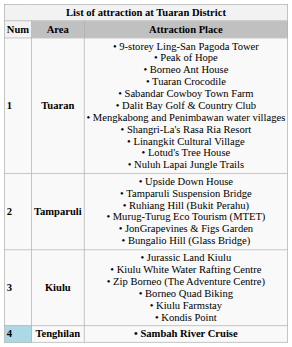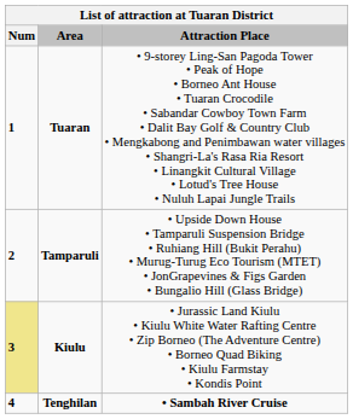Kiulu | Num: no background -> khaki background
Tenghilan | Num: lightblue background -> no background
